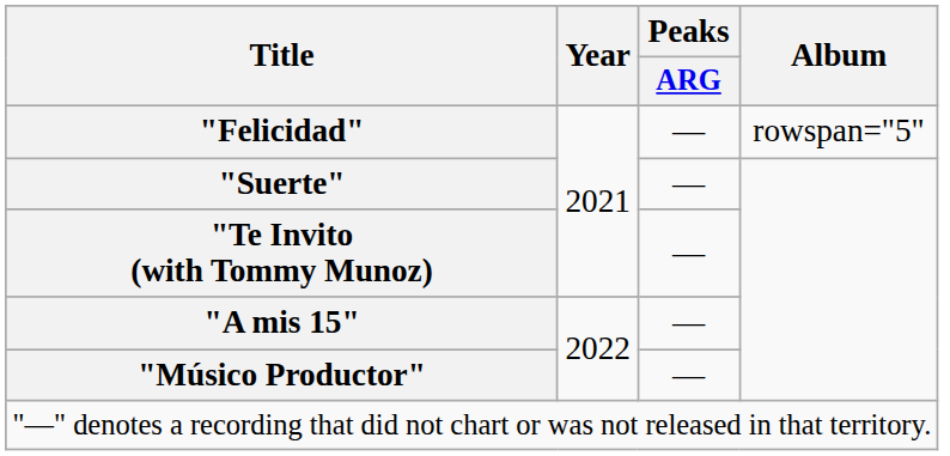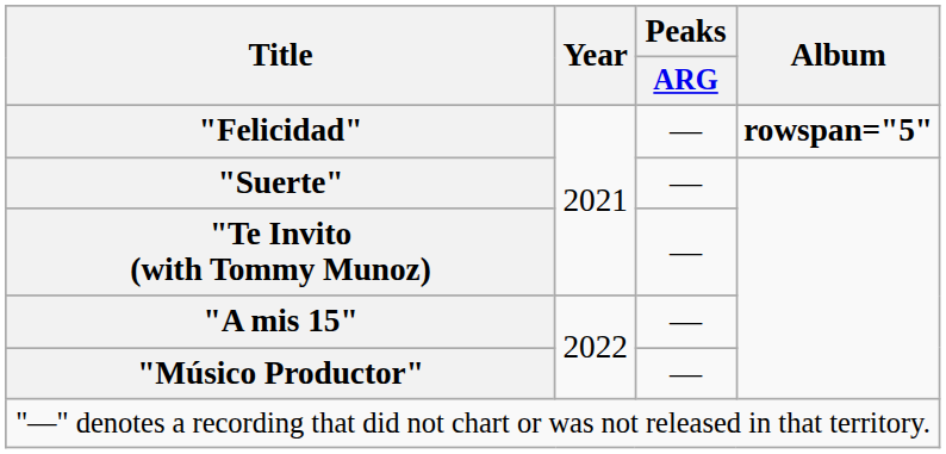"Felicidad" | Album: normal -> bold
